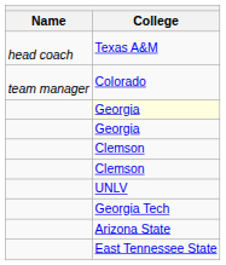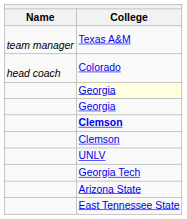row 3 | Name: head coach -> team manager
row 4 | Name: team manager -> head coach
row 7 | College: normal -> bold
